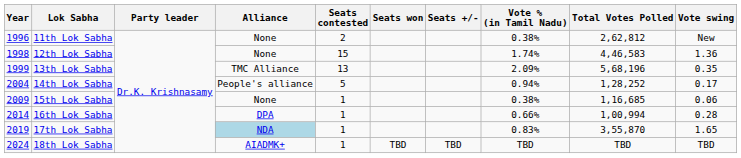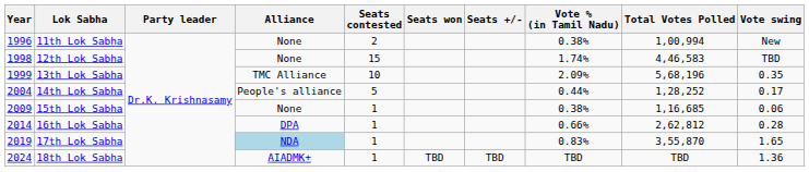11th Lok Sabha | Total Votes Polled: 2,62,812 -> 1,00,994
12th Lok Sabha | Vote swing: 1.36 -> TBD
13th Lok Sabha | Seats contested: 13 -> 10
14th Lok Sabha | Vote % (in Tamil Nadu): 0.94% -> 0.44%
16th Lok Sabha | Total Votes Polled: 1,00,994 -> 2,62,812
18th Lok Sabha | Vote swing: TBD -> 1.36
